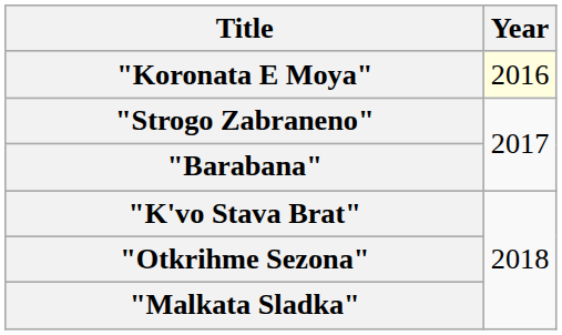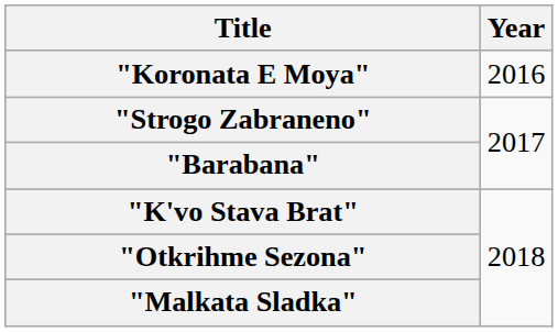"Koronata E Moya" | Year: lightyellow background -> no background
